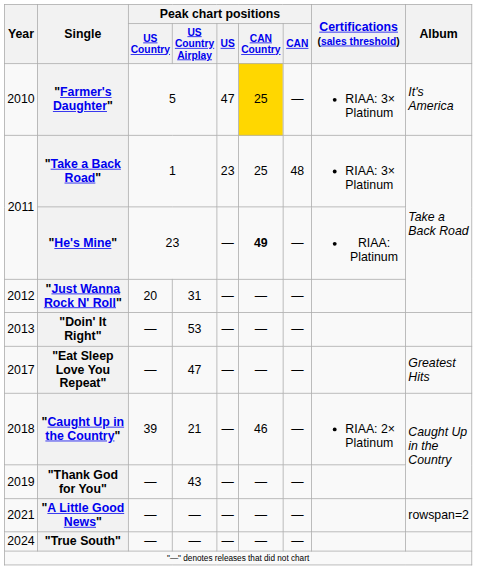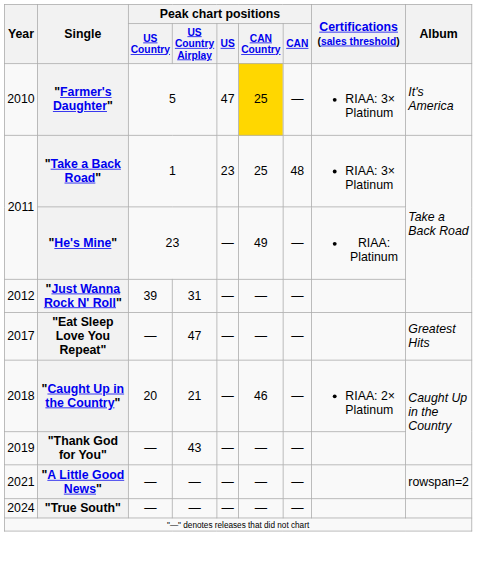"He's Mine" | Peak chart positions / CAN Country: bold -> normal
"Just Wanna Rock N' Roll" | Peak chart positions / US Country: 20 -> 39
- row: 2013 | "Doin' It Right" | — | 53 | — | — | —
"Caught Up in the Country" | Peak chart positions / US Country: 39 -> 20
